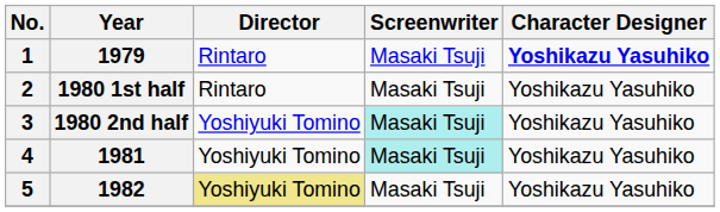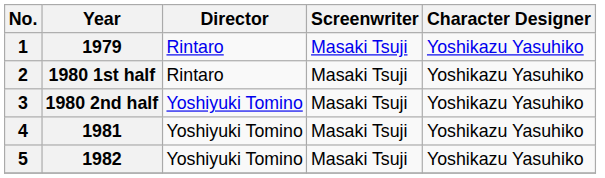1 | Character Designer: bold -> normal
3 | Screenwriter: paleturquoise background -> no background
4 | Screenwriter: paleturquoise background -> no background
5 | Director: khaki background -> no background
